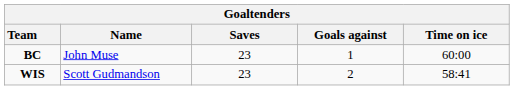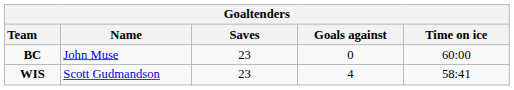BC | Goals against: 1 -> 0
WIS | Goals against: 2 -> 4
